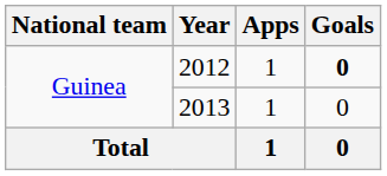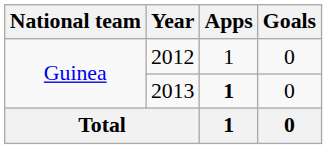2012 | Goals: bold -> normal
2013 | Apps: normal -> bold
